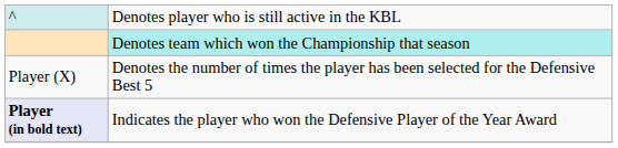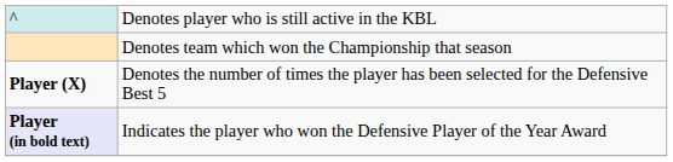row 2 | column 2: paleturquoise background -> no background
row 3 | column 1: normal -> bold
